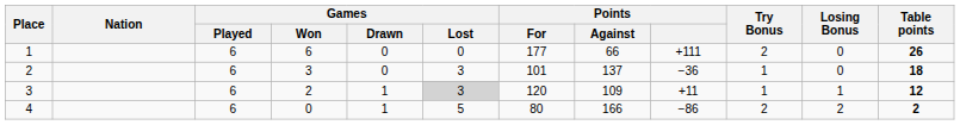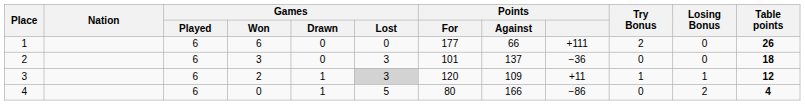row 4 | Try Bonus: 1 -> 0
row 6 | Try Bonus: 2 -> 0
row 6 | Table points: 2 -> 4
